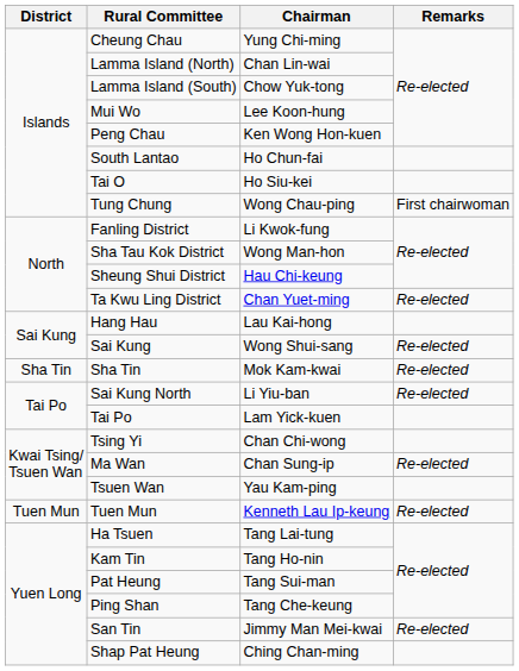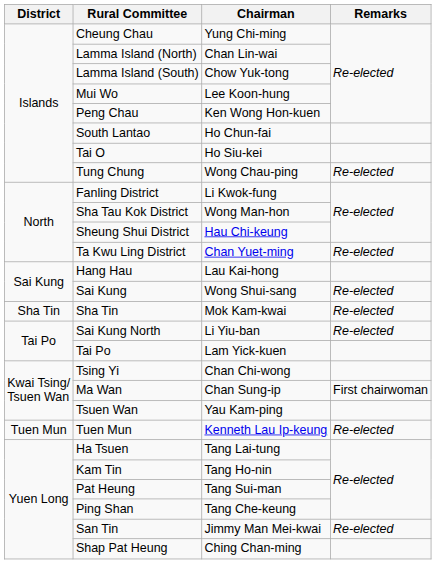Tung Chung | Remarks: First chairwoman -> Re-elected
Ma Wan | Remarks: Re-elected -> First chairwoman
